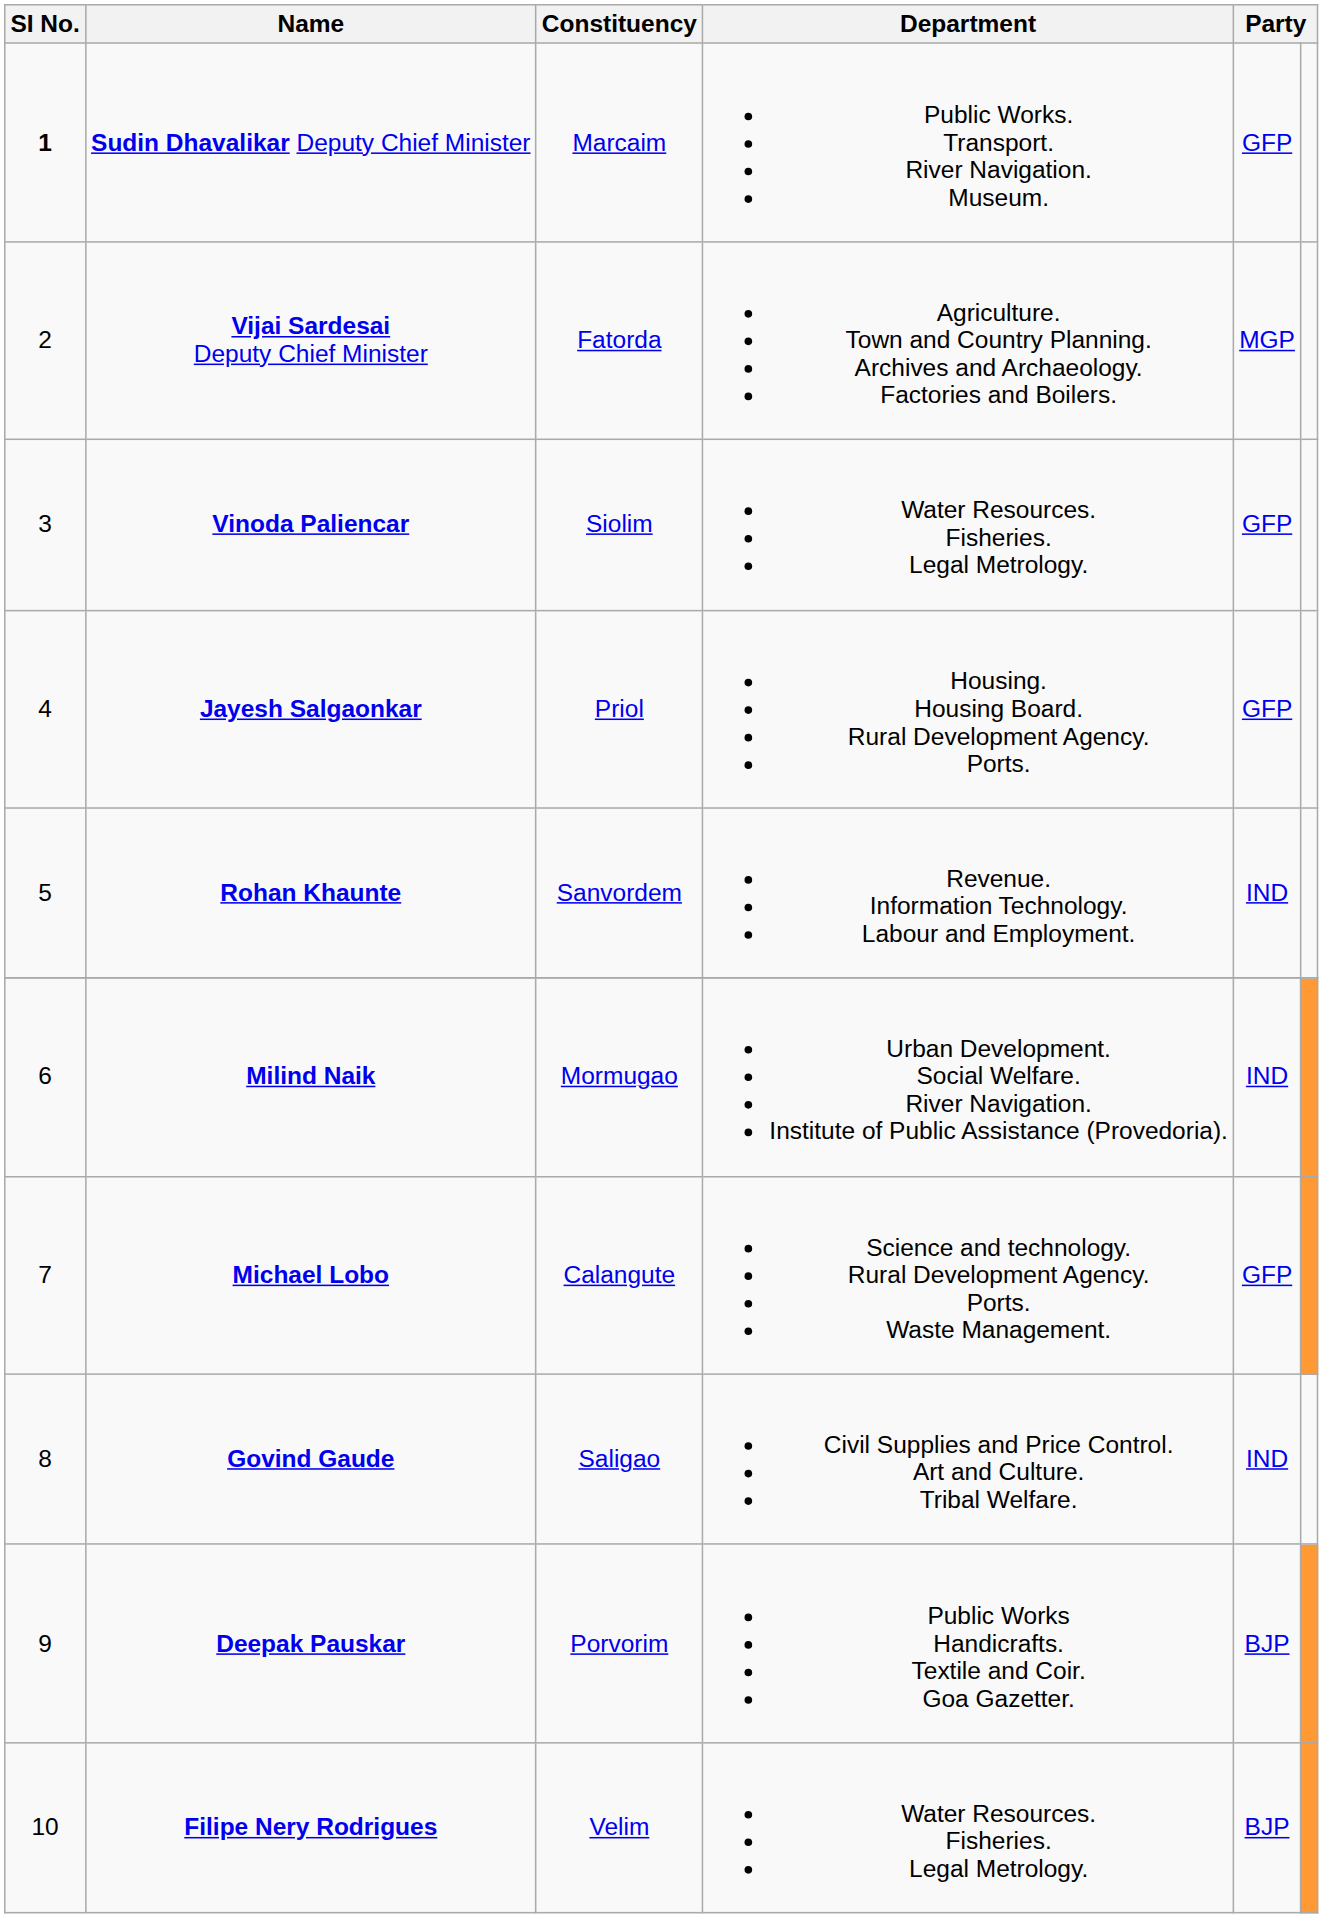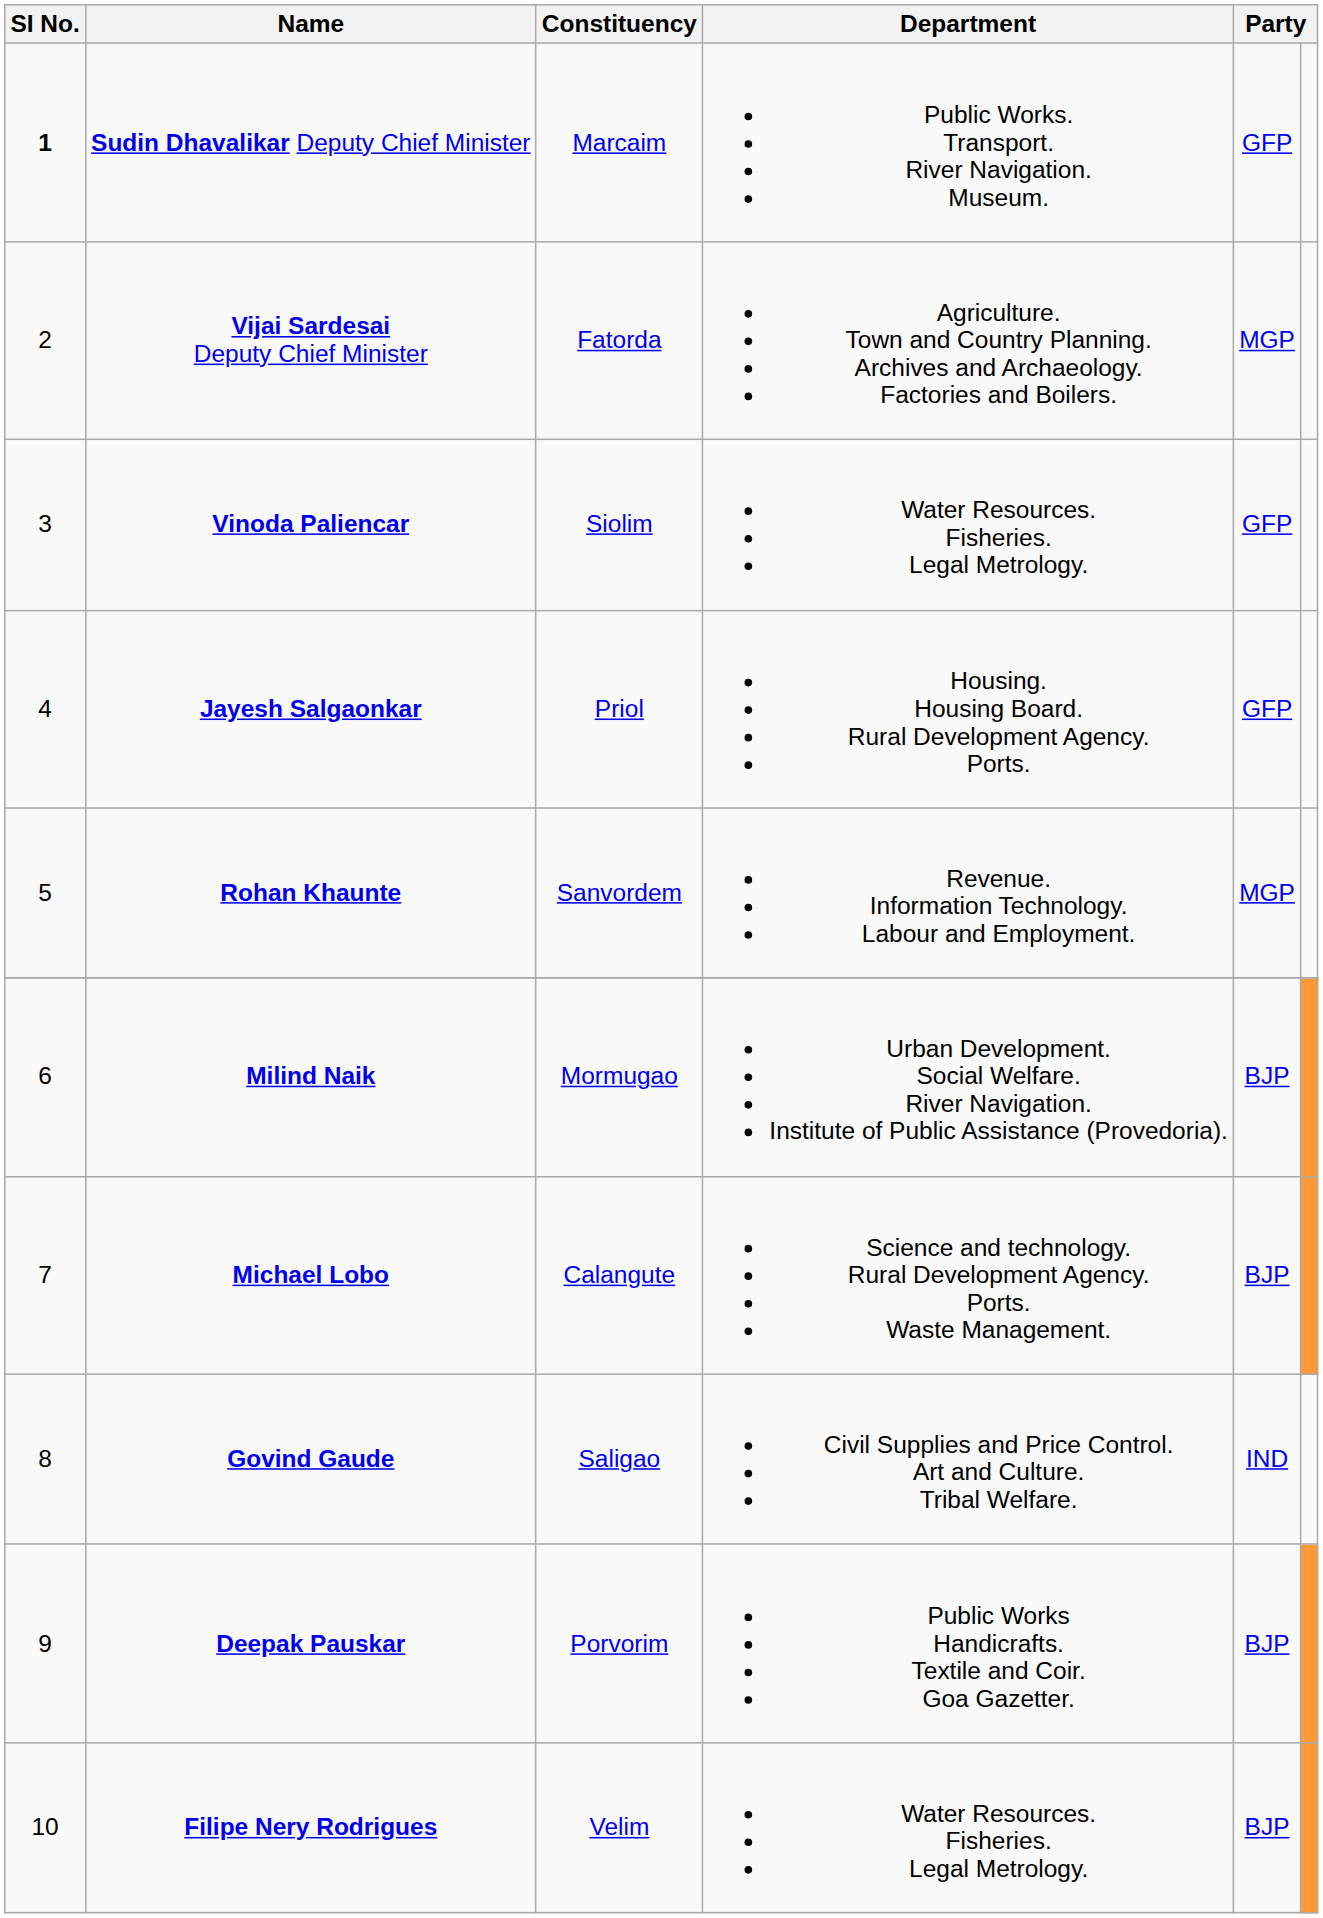Rohan Khaunte | column 5: IND -> MGP
Milind Naik | column 5: IND -> BJP
Michael Lobo | column 5: GFP -> BJP
